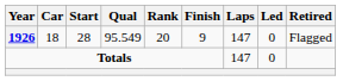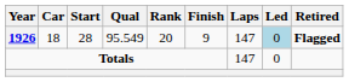1926 | Led: no background -> lightblue background
1926 | Retired: normal -> bold
